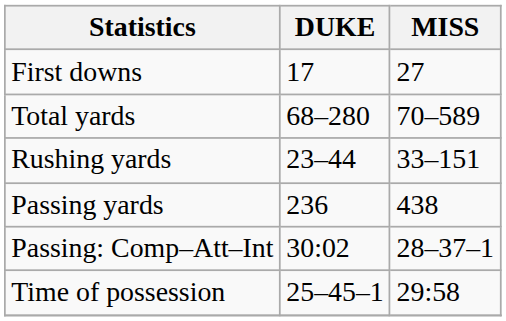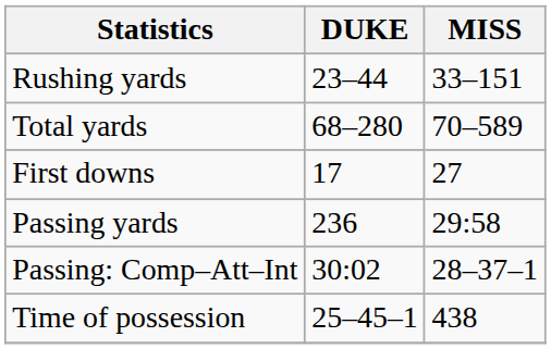rows swapped: First downs <-> Rushing yards
Passing yards | MISS: 438 -> 29:58
Time of possession | MISS: 29:58 -> 438
